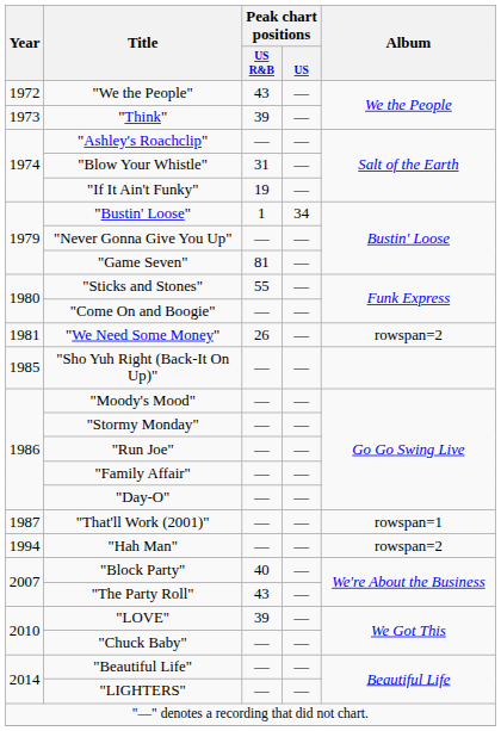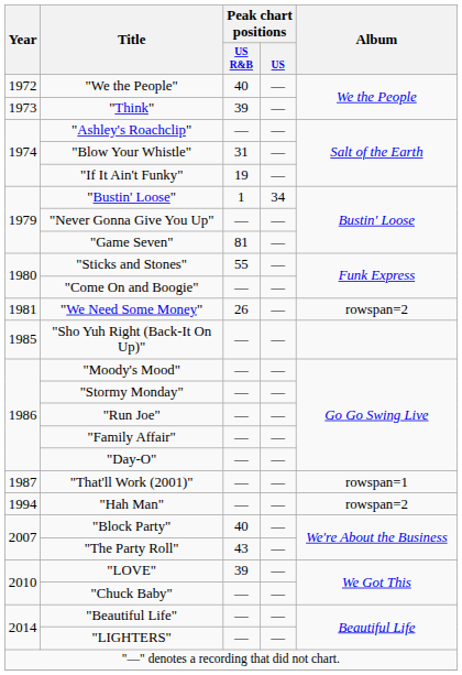"We the People" | Peak chart positions / US R&B: 43 -> 40
